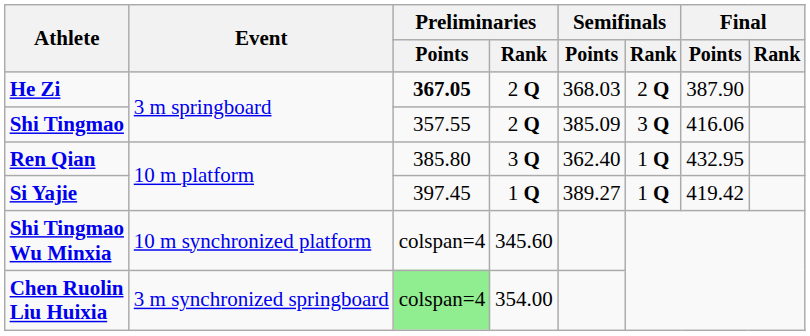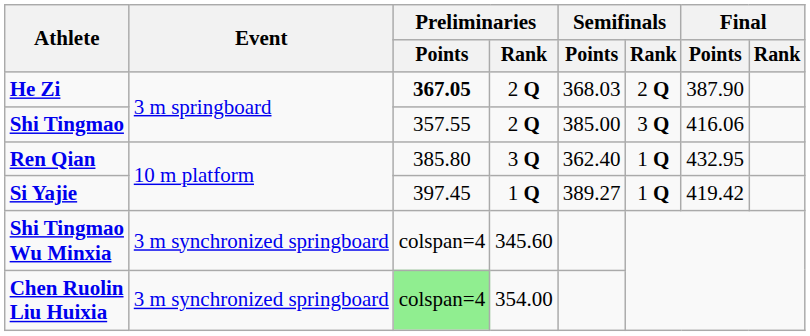Shi Tingmao | Semifinals / Points: 385.09 -> 385.00
Shi Tingmao Wu Minxia | Event: 10 m synchronized platform -> 3 m synchronized springboard
